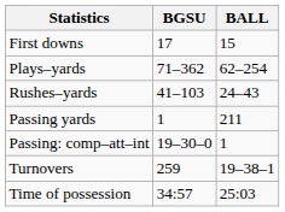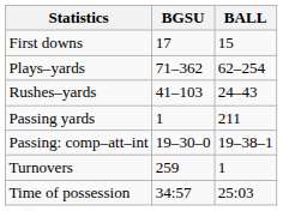Passing: comp–att–int | BALL: 1 -> 19–38–1
Turnovers | BALL: 19–38–1 -> 1
